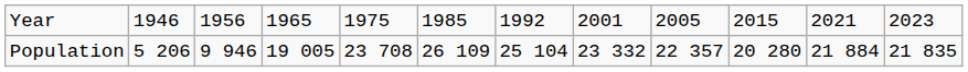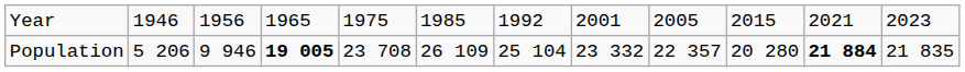Population | column 4: normal -> bold
Population | column 11: normal -> bold
